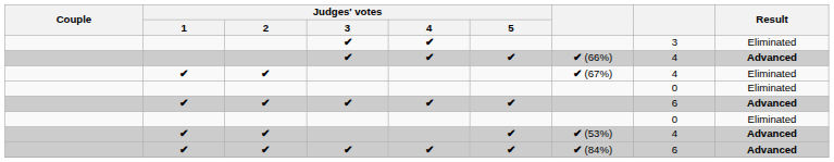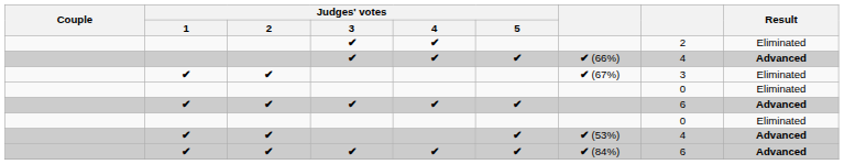row 3 | column 8: 3 -> 2
row 5 | column 8: 4 -> 3
